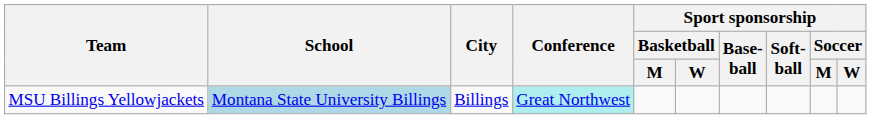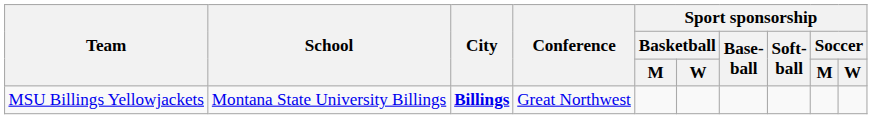MSU Billings Yellowjackets | School: lightblue background -> no background
MSU Billings Yellowjackets | City: normal -> bold
MSU Billings Yellowjackets | Conference: paleturquoise background -> no background
